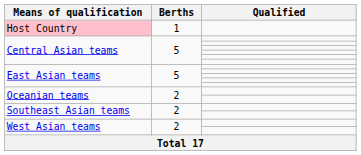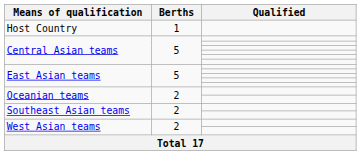Host Country | Means of qualification: pink background -> no background
